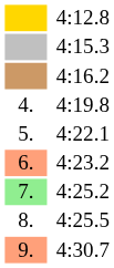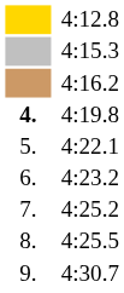4:19.8 | column 1: normal -> bold
4:23.2 | column 1: lightsalmon background -> no background
4:25.2 | column 1: lightgreen background -> no background
4:30.7 | column 1: lightsalmon background -> no background
